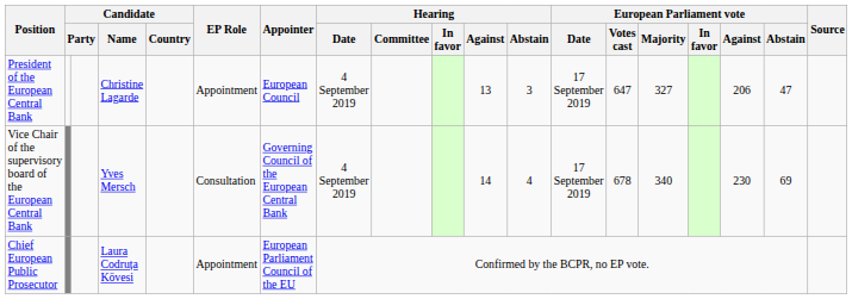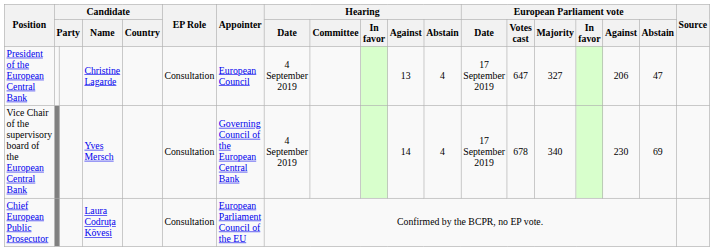President of the European Central Bank | EP Role: Appointment -> Consultation
President of the European Central Bank | Hearing / Abstain: 3 -> 4
Chief European Public Prosecutor | EP Role: Appointment -> Consultation
